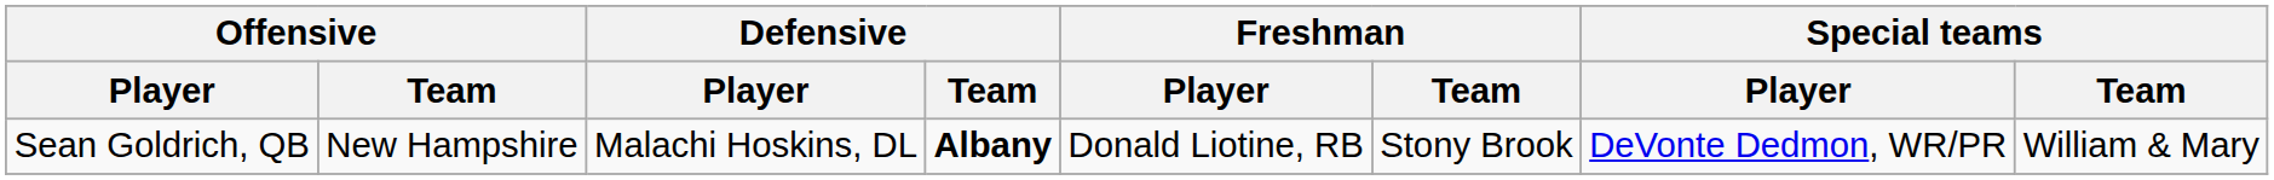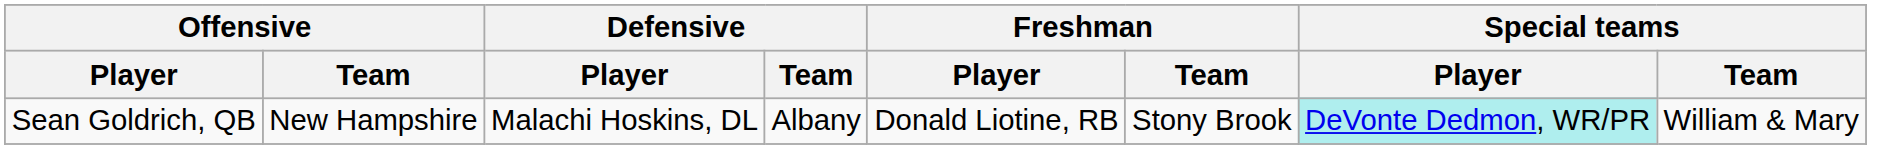Sean Goldrich, QB | Defensive / Team: bold -> normal
Sean Goldrich, QB | Special teams / Player: no background -> paleturquoise background
